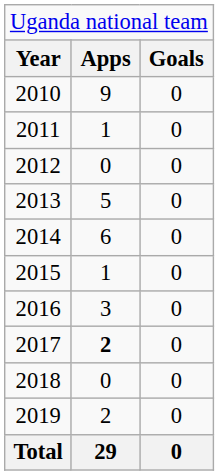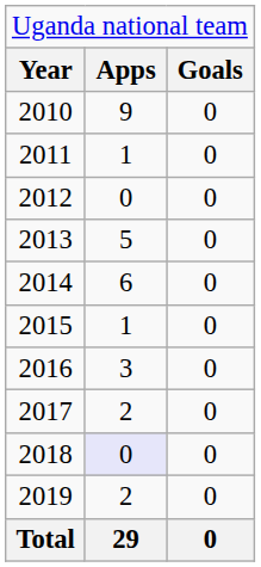2017 | column 2: bold -> normal
2018 | column 2: no background -> lavender background
